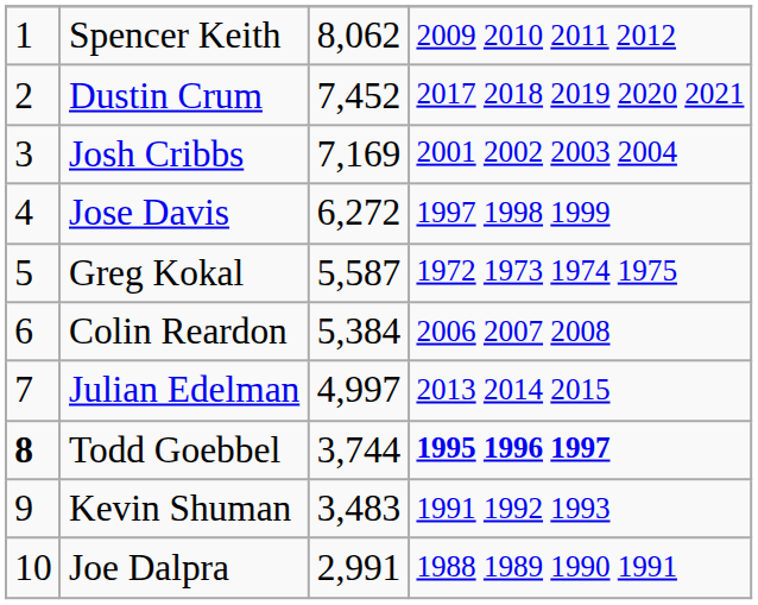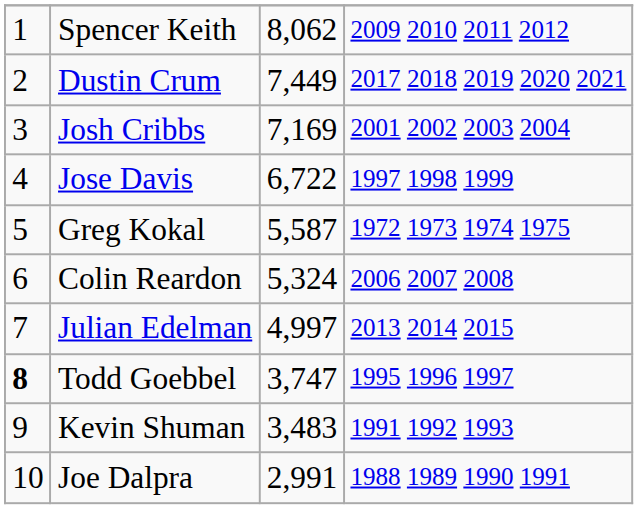Dustin Crum | column 3: 7,452 -> 7,449
Jose Davis | column 3: 6,272 -> 6,722
Colin Reardon | column 3: 5,384 -> 5,324
Todd Goebbel | column 3: 3,744 -> 3,747
Todd Goebbel | column 4: bold -> normal
